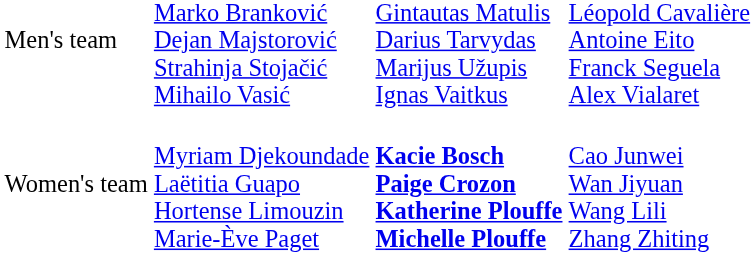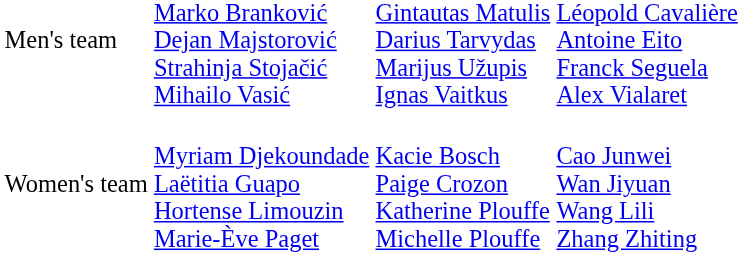Women's team | column 3: bold -> normal
